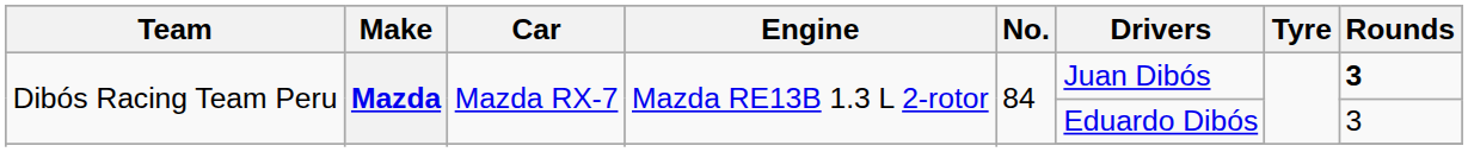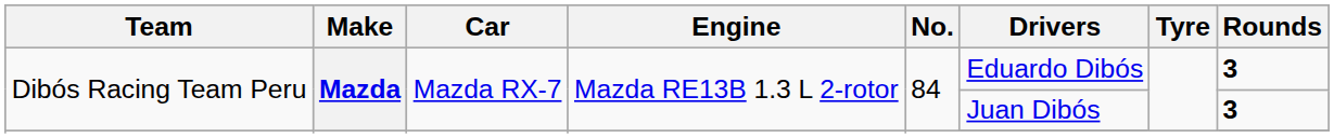row 2 | Drivers: Juan Dibós -> Eduardo Dibós
row 3 | Drivers: Eduardo Dibós -> Juan Dibós
row 3 | Rounds: normal -> bold
